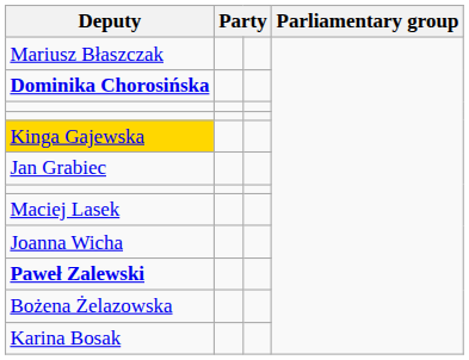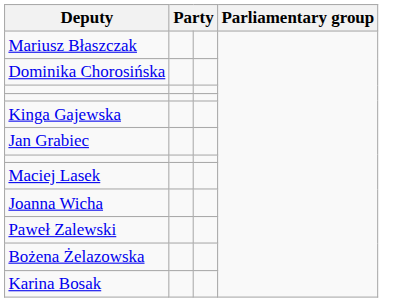Dominika Chorosińska | Deputy: bold -> normal
Kinga Gajewska | Deputy: gold background -> no background
Paweł Zalewski | Deputy: bold -> normal
